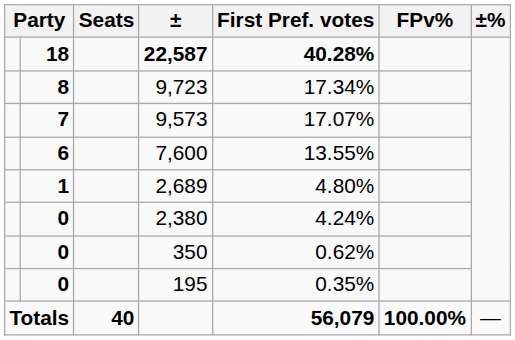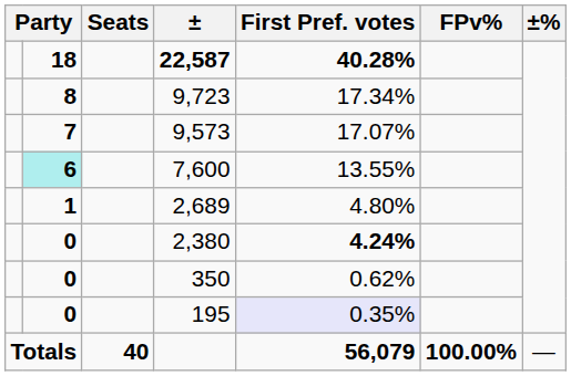7,600 | column 2: no background -> paleturquoise background
2,380 | First Pref. votes: normal -> bold
195 | First Pref. votes: no background -> lavender background
